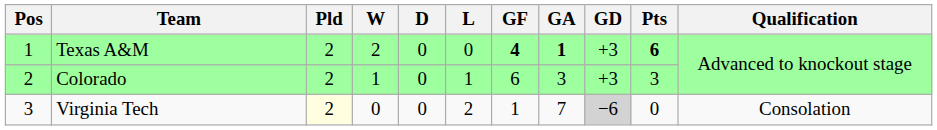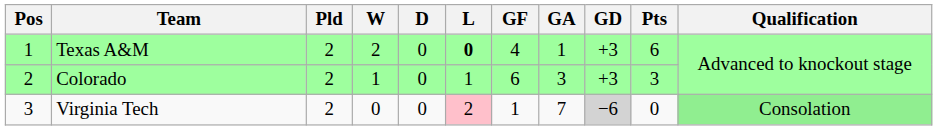Texas A&M | L: normal -> bold
Texas A&M | GF: bold -> normal
Texas A&M | GA: bold -> normal
Texas A&M | Pts: bold -> normal
Virginia Tech | Pld: lightyellow background -> no background
Virginia Tech | L: no background -> pink background
Virginia Tech | Qualification: no background -> lightgreen background
